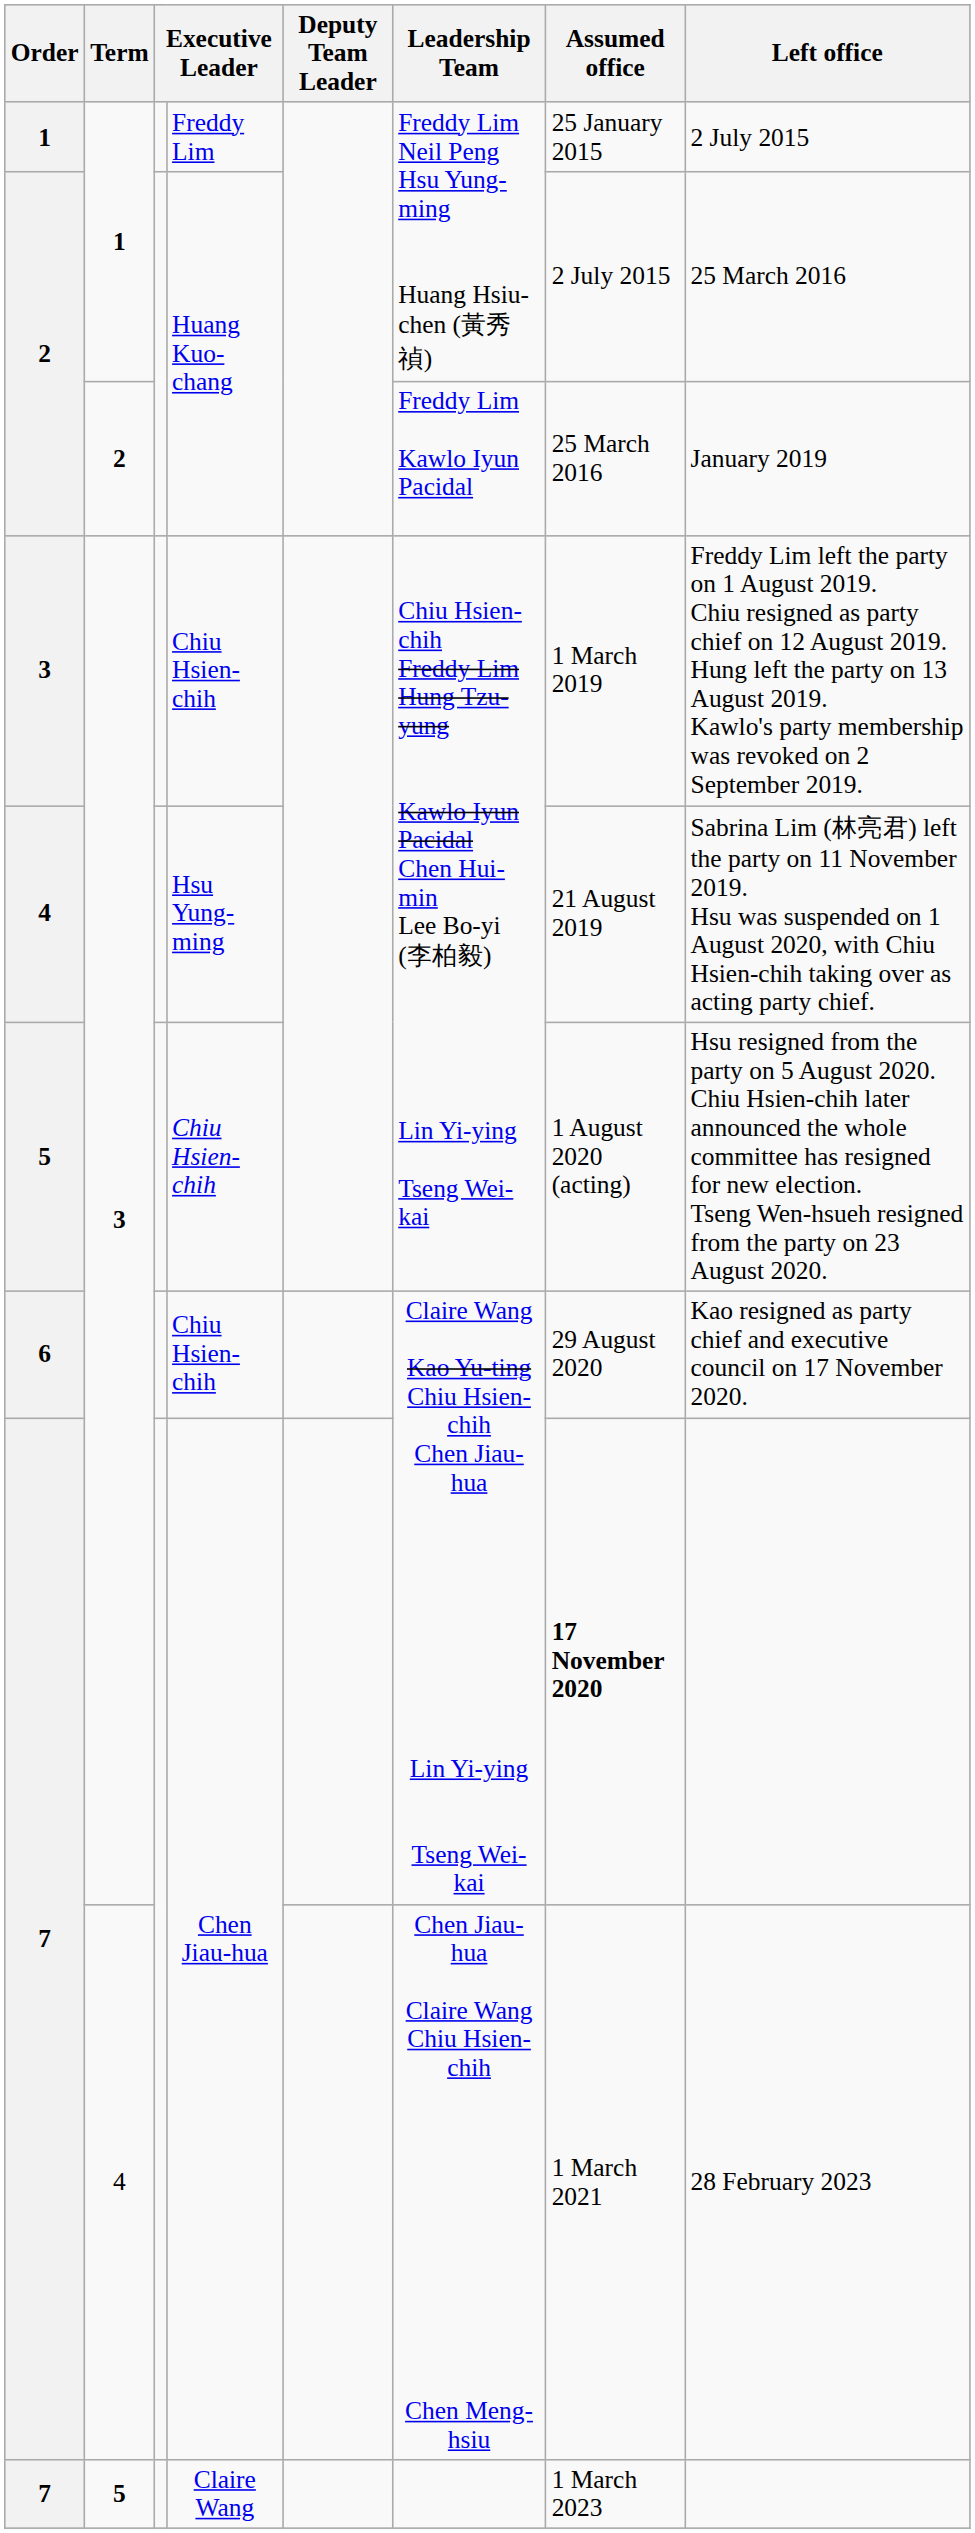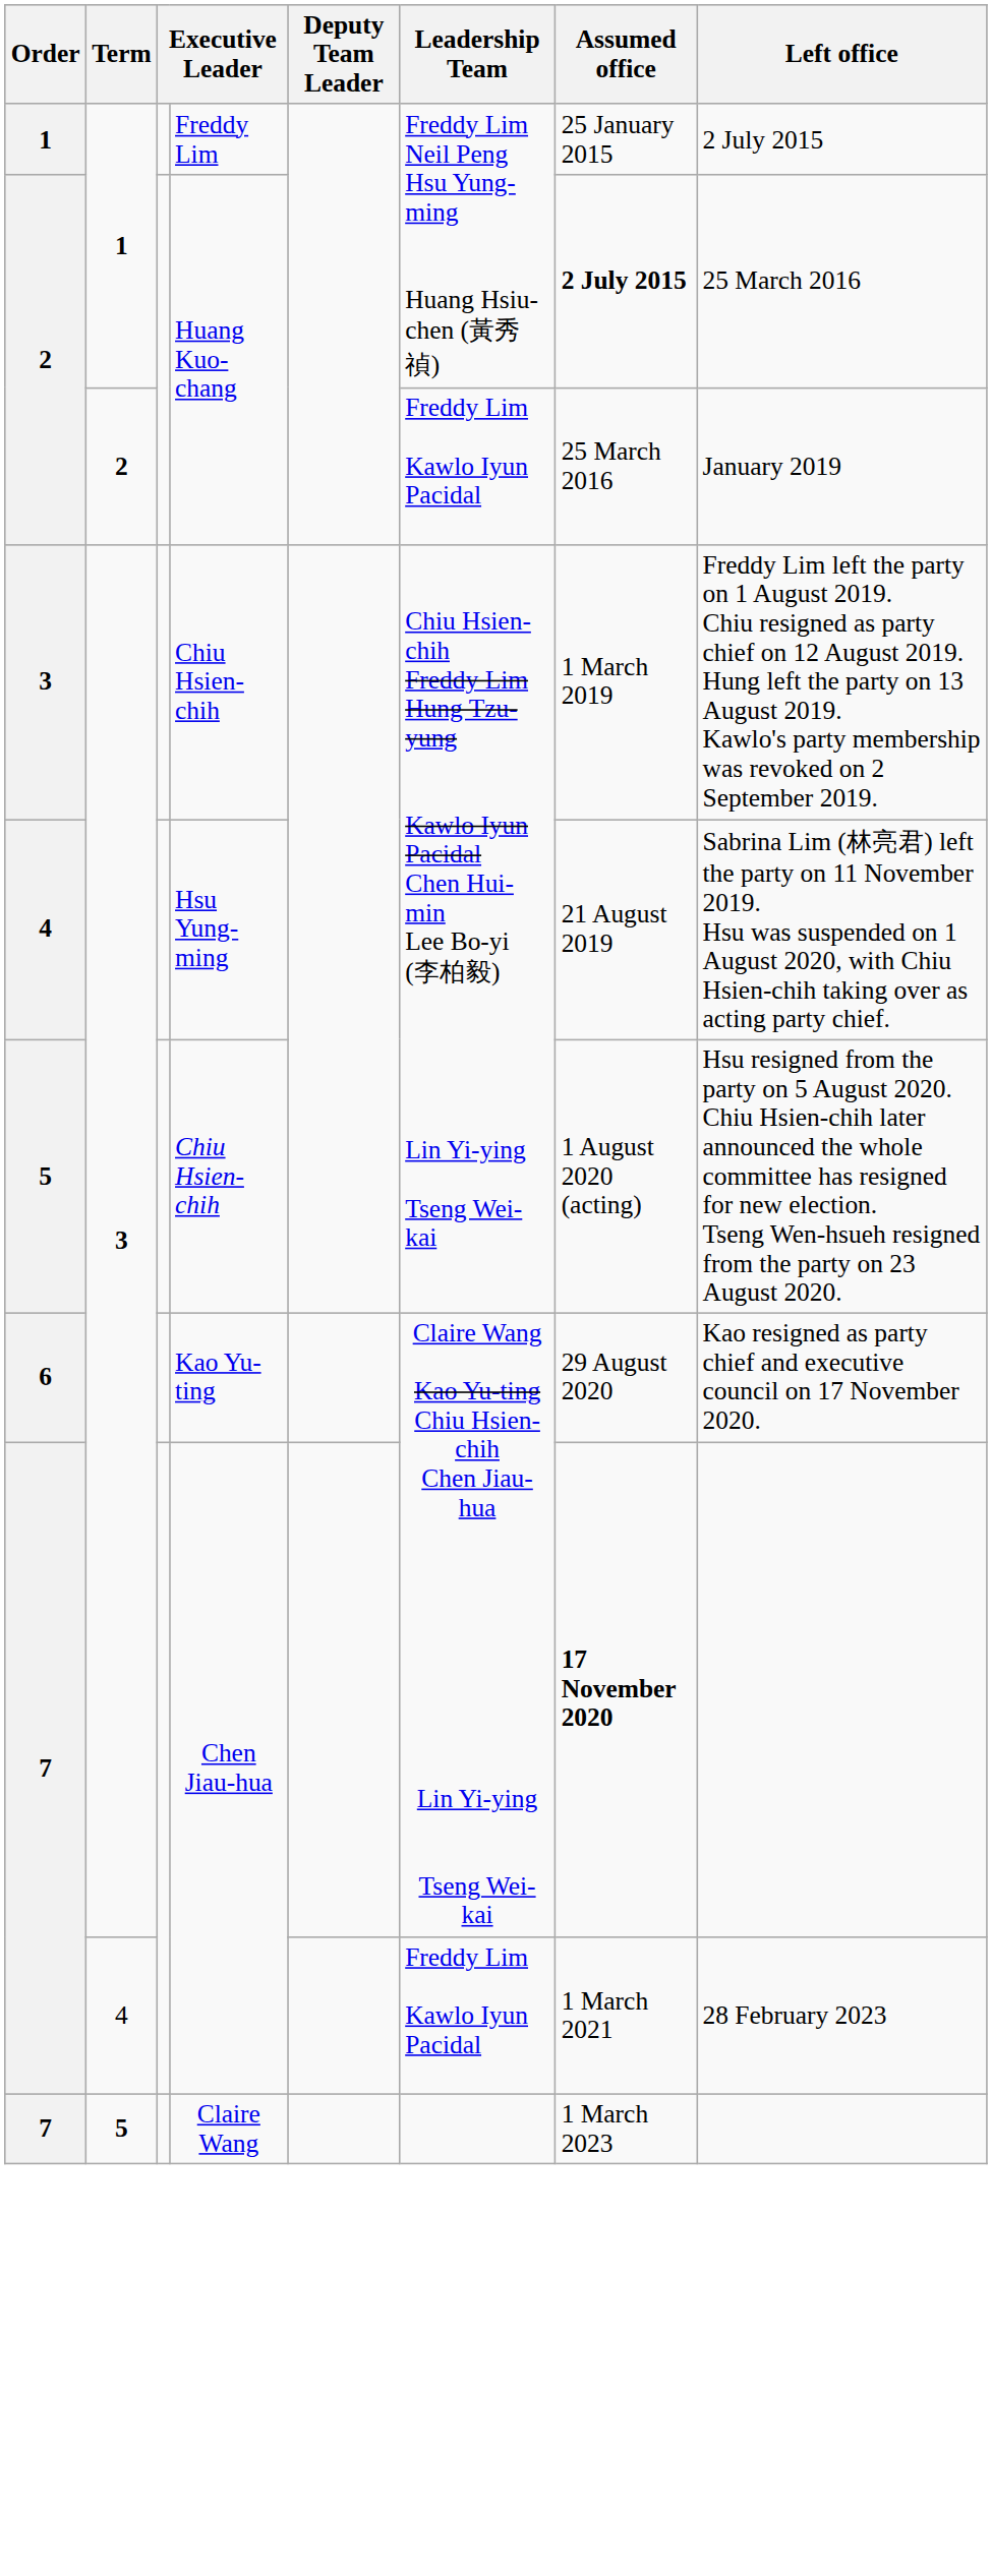2 / 1 | Assumed office: normal -> bold
6 | column 4: Chiu Hsien-chih -> Kao Yu-ting
7 / 4 | Leadership Team: Chen Jiau-hua Claire Wang Chiu Hsien-chih Chen Meng-hsiu -> Freddy Lim Kawlo Iyun Pacidal
